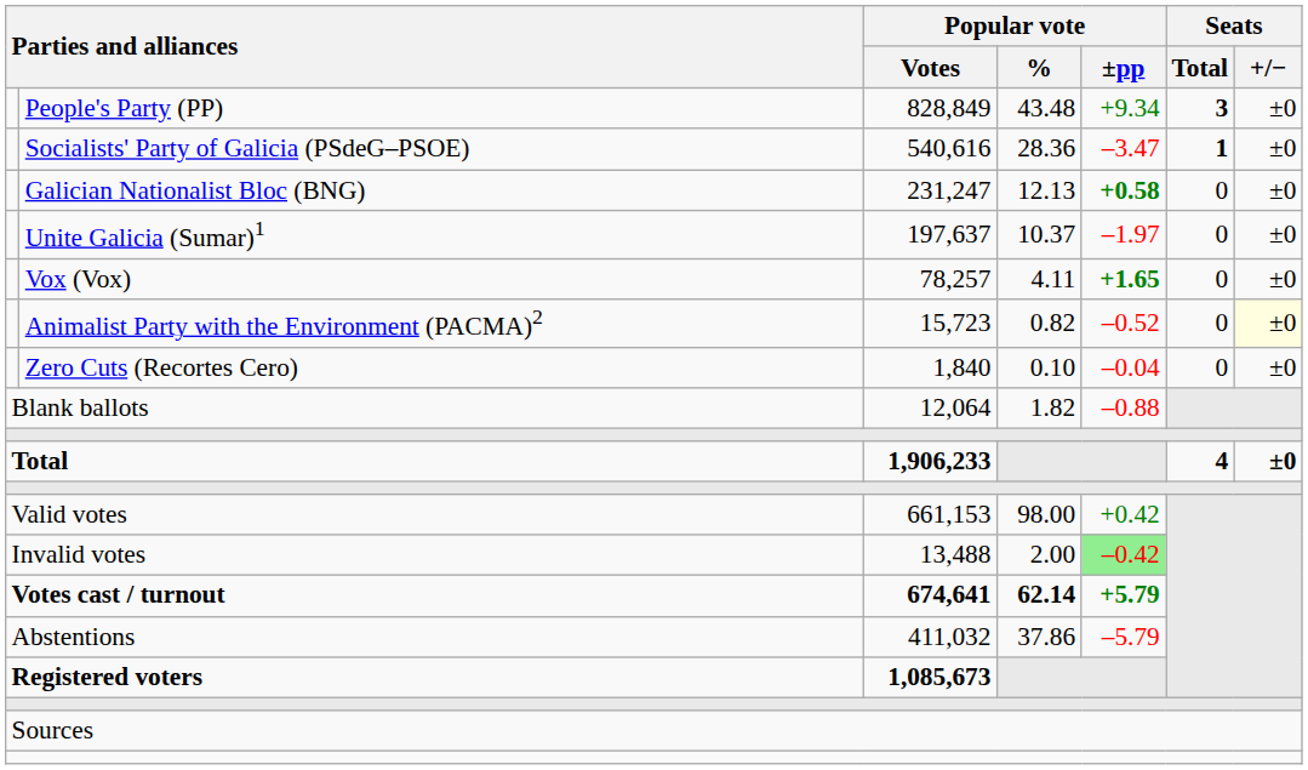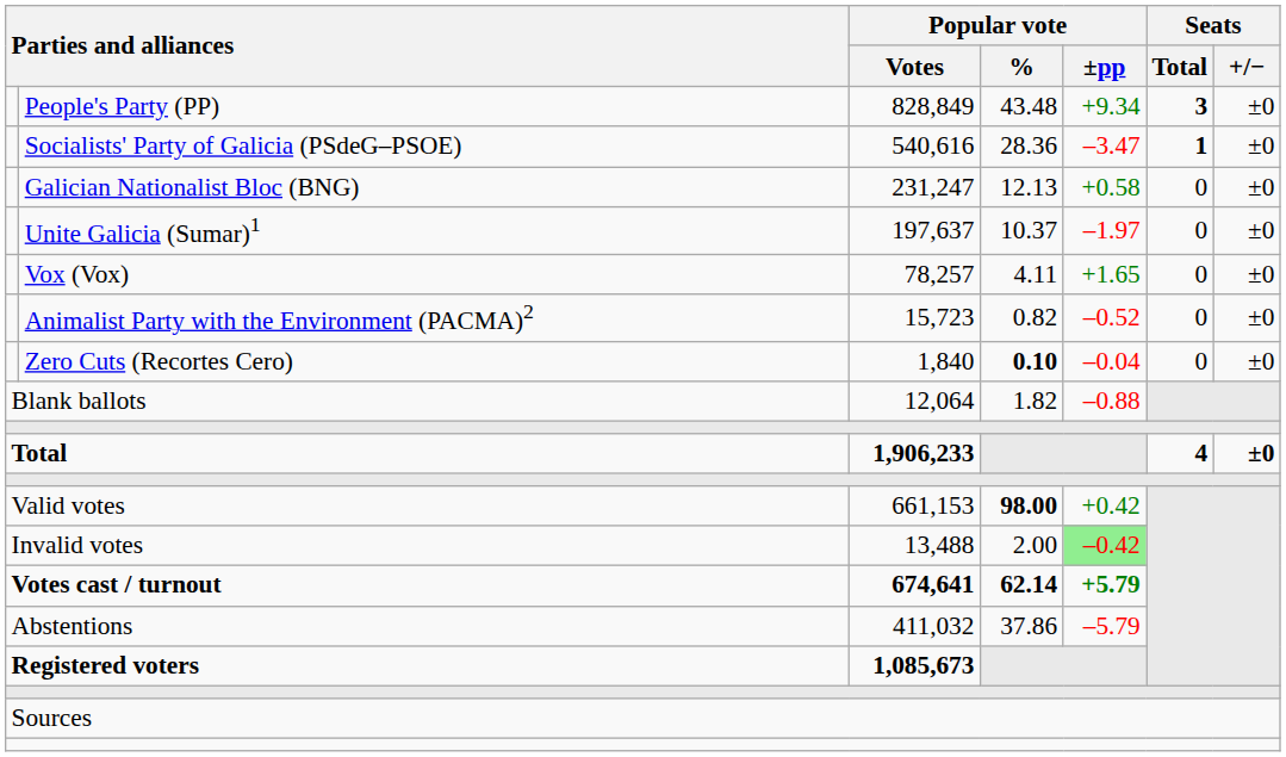Galician Nationalist Bloc (BNG) | Popular vote / ±pp: bold -> normal
Vox (Vox) | Popular vote / ±pp: bold -> normal
Animalist Party with the Environment (PACMA)2 | Seats / +/−: lightyellow background -> no background
Zero Cuts (Recortes Cero) | Popular vote / %: normal -> bold
Valid votes | Popular vote / %: normal -> bold
